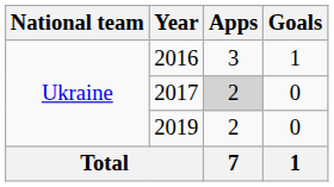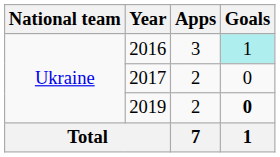2016 | Goals: no background -> paleturquoise background
2017 | Apps: lightgrey background -> no background
2019 | Goals: normal -> bold
